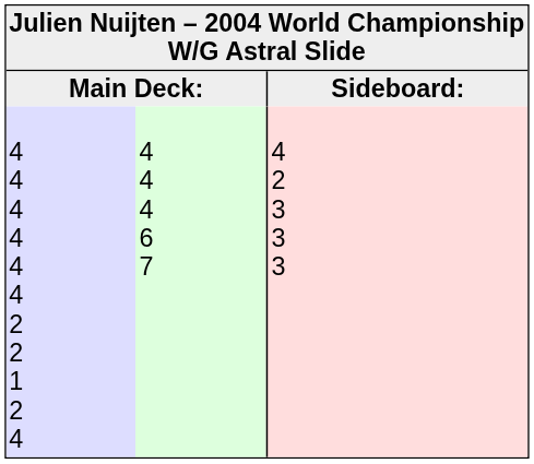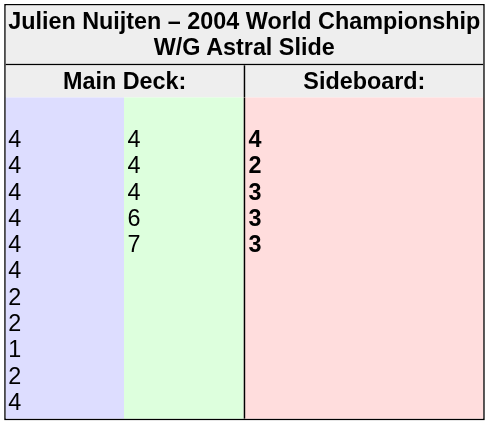4 4 4 4 4 4 2 2 1 2 4 | Sideboard:: normal -> bold
